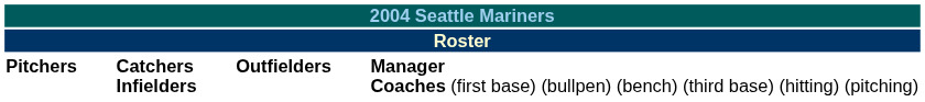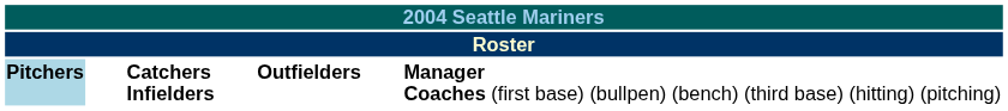Pitchers | column 1: no background -> lightblue background
